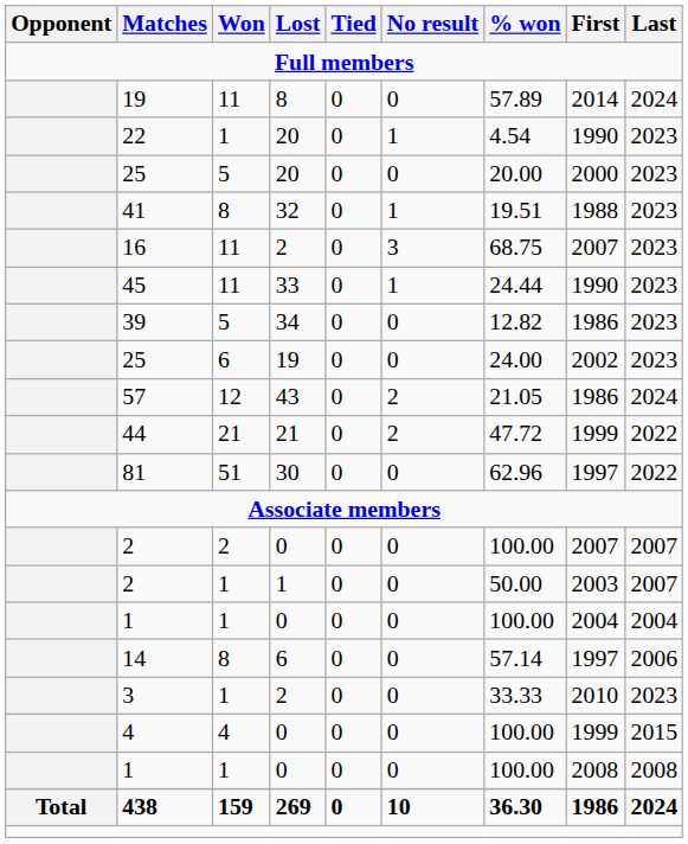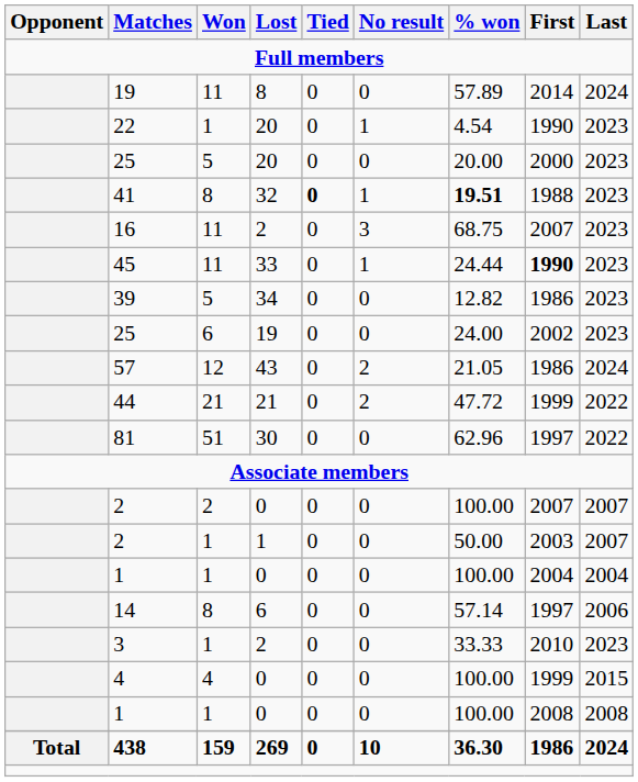41 | Tied: normal -> bold
41 | % won: normal -> bold
45 | First: normal -> bold
